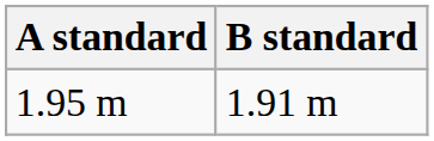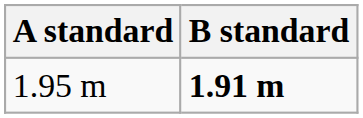1.95 m | B standard: normal -> bold
